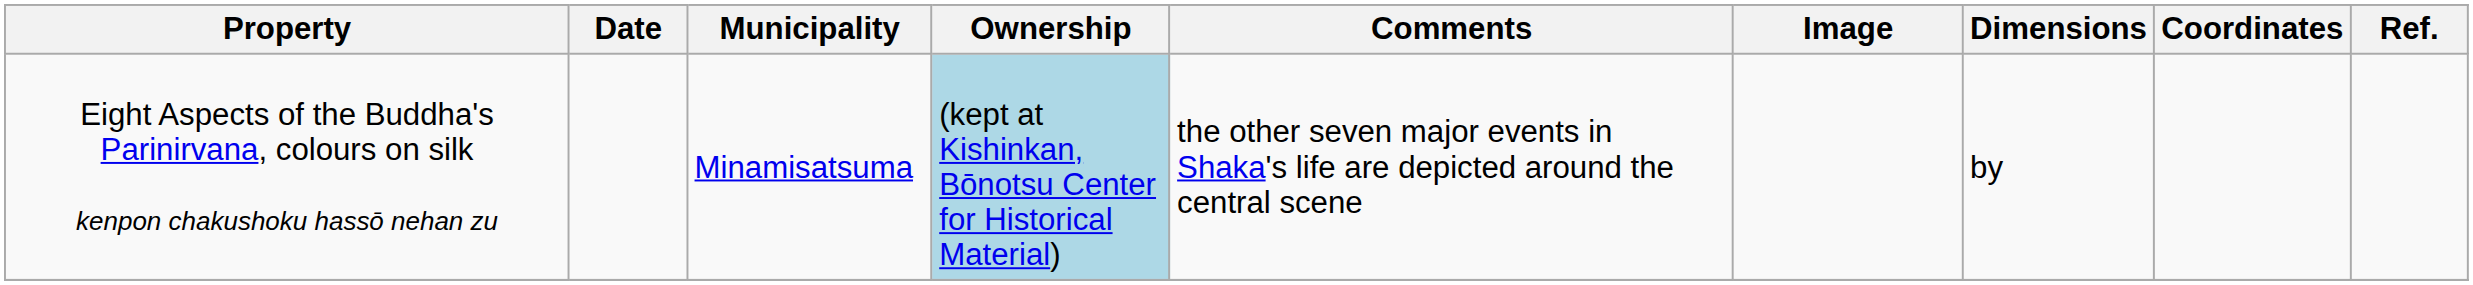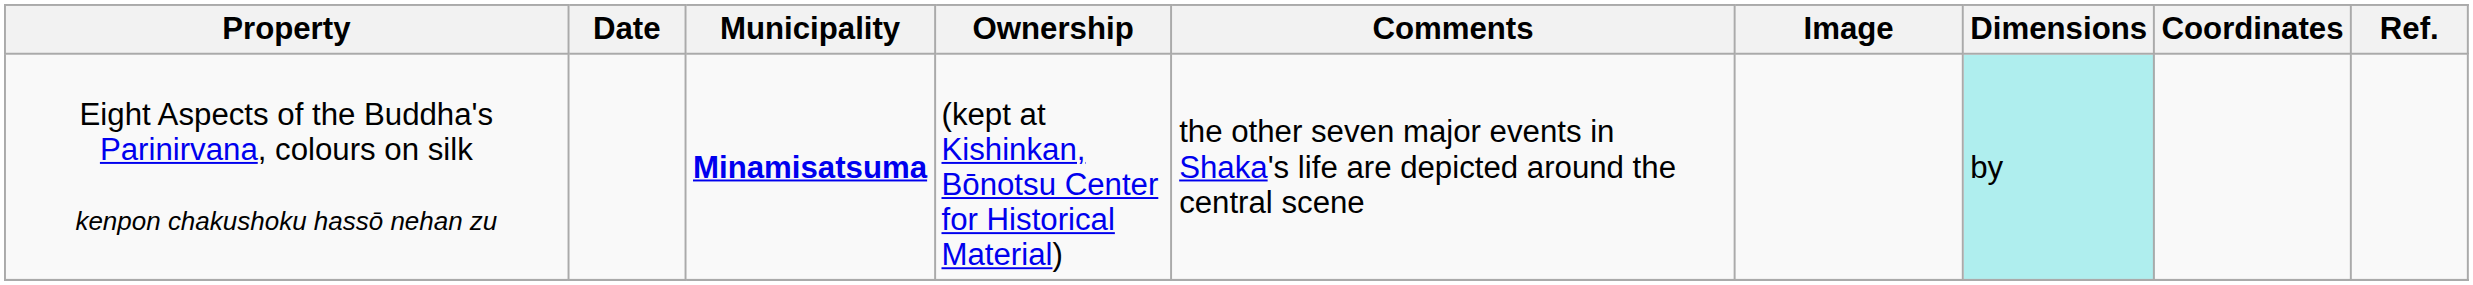row 2 | Municipality: normal -> bold
row 2 | Ownership: lightblue background -> no background
row 2 | Dimensions: no background -> paleturquoise background
